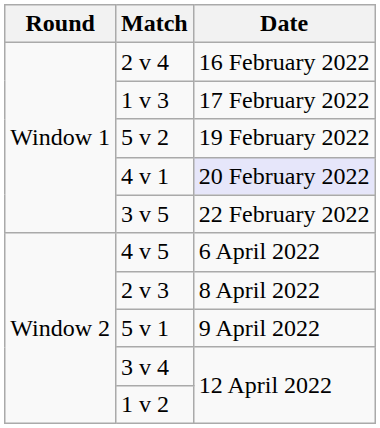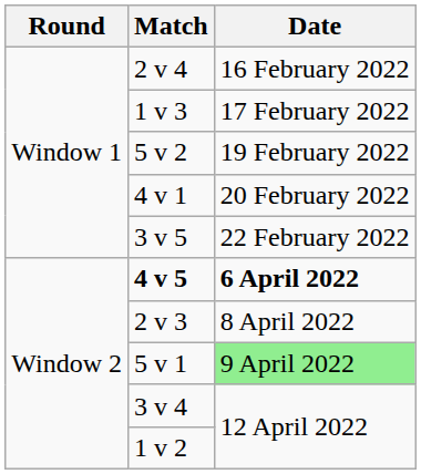20 February 2022 | Date: lavender background -> no background
6 April 2022 | Match: normal -> bold
6 April 2022 | Date: normal -> bold
9 April 2022 | Date: no background -> lightgreen background
